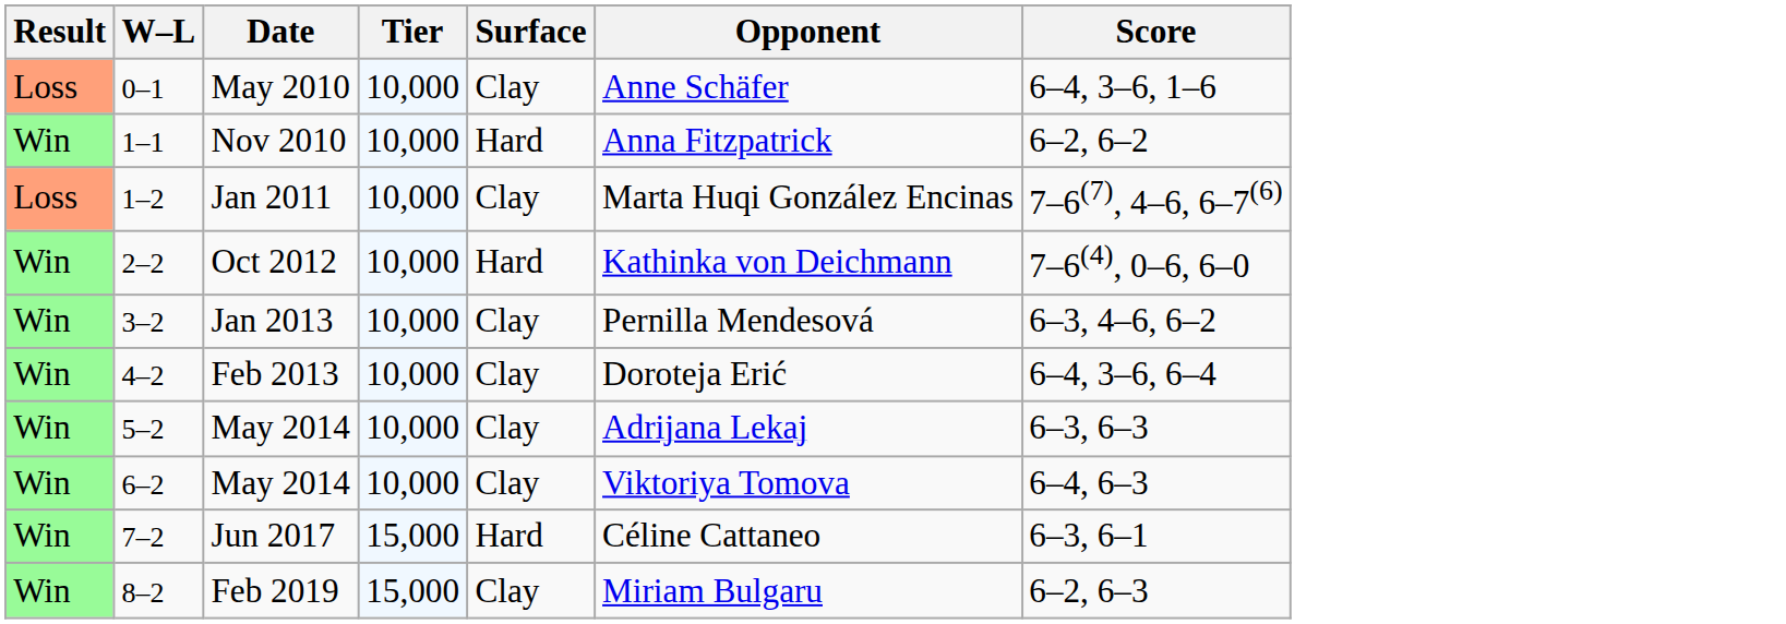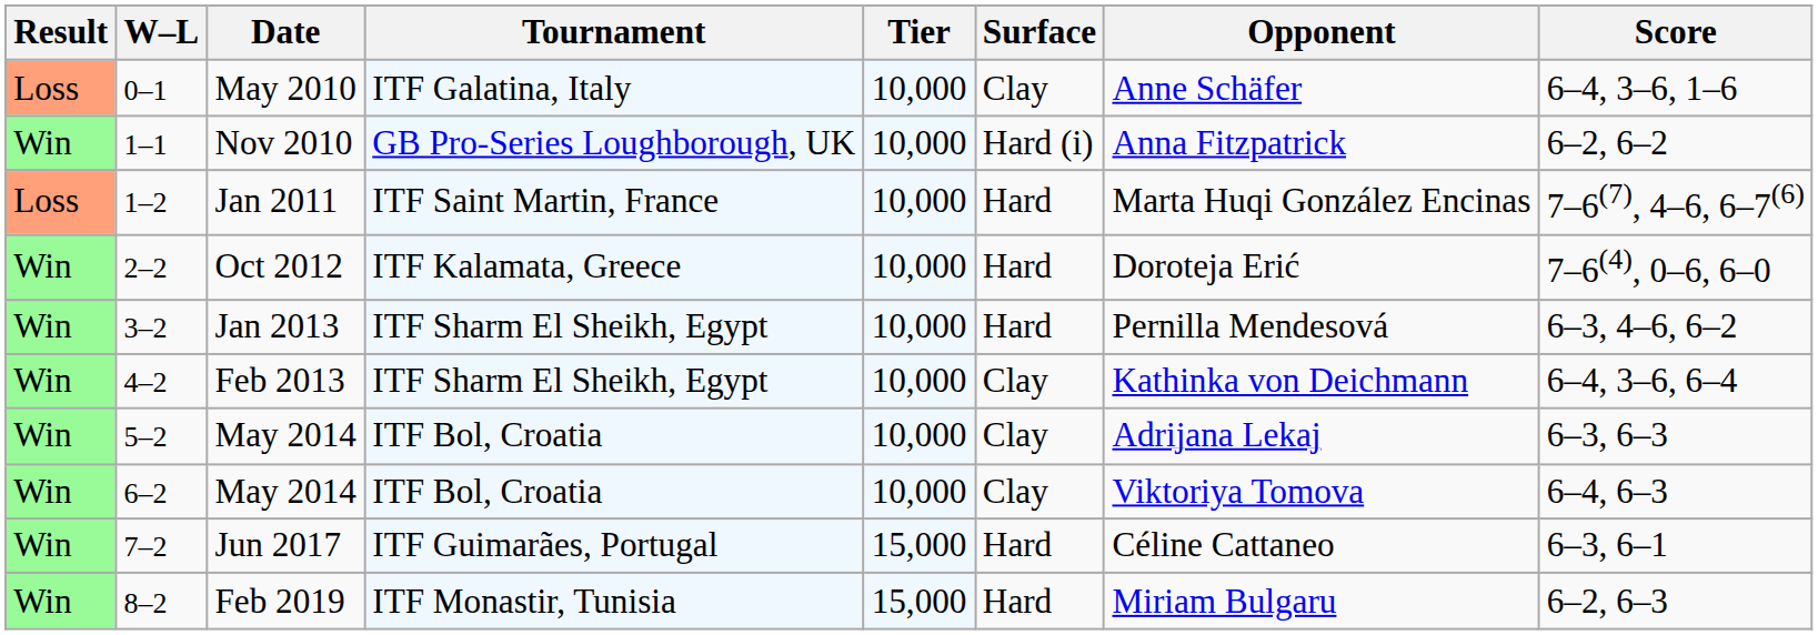+ column: Tournament | ITF Galatina, Italy | GB Pro-Series Loughborough, UK | ITF Saint Martin, France | ITF Kalamata, Greece | ITF Sharm El Sheikh, Egypt | ITF Sharm El Sheikh, Egypt | ITF Bol, Croatia | ITF Bol, Croatia | ITF Guimarães, Portugal | ITF Monastir, Tunisia
Nov 2010 | Surface: Hard -> Hard (i)
Jan 2011 | Surface: Clay -> Hard
Oct 2012 | Opponent: Kathinka von Deichmann -> Doroteja Erić
Jan 2013 | Surface: Clay -> Hard
Feb 2013 | Opponent: Doroteja Erić -> Kathinka von Deichmann
Feb 2019 | Surface: Clay -> Hard
